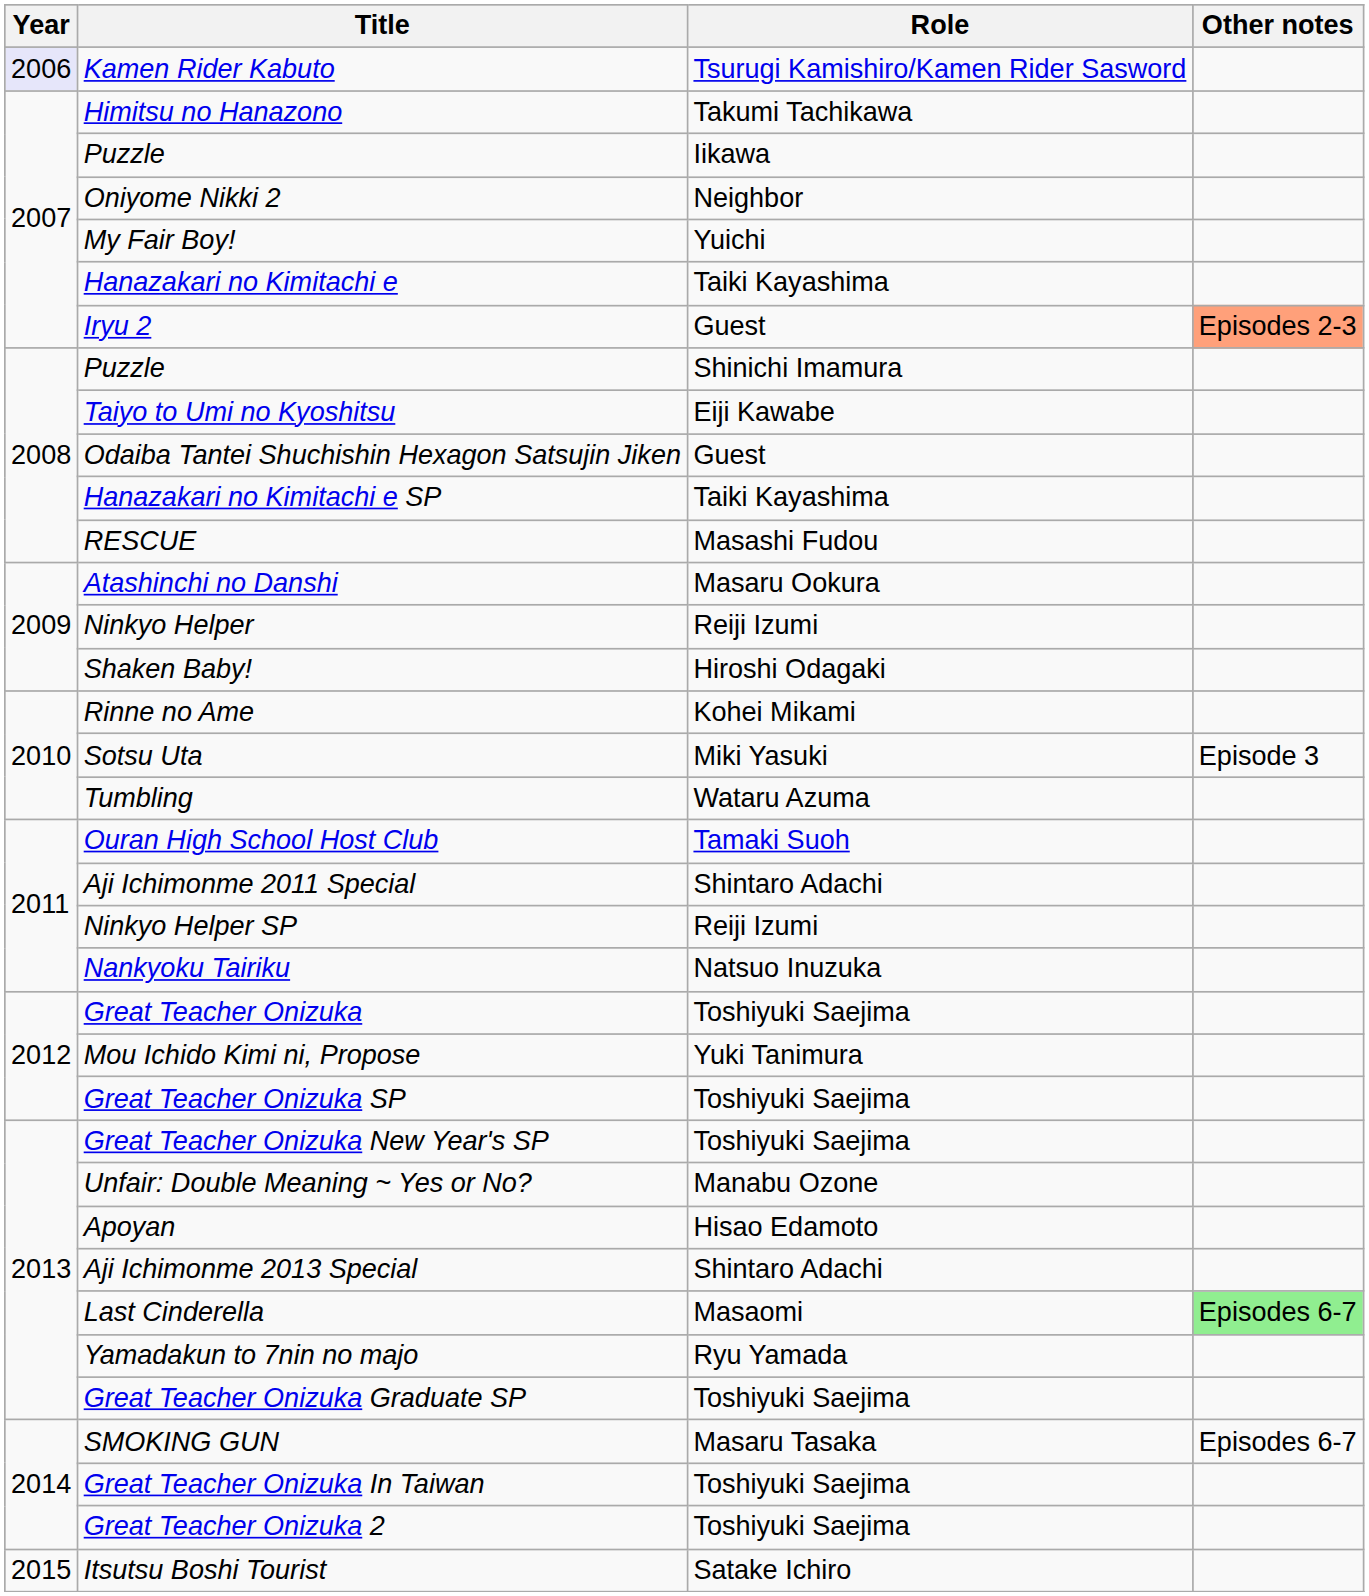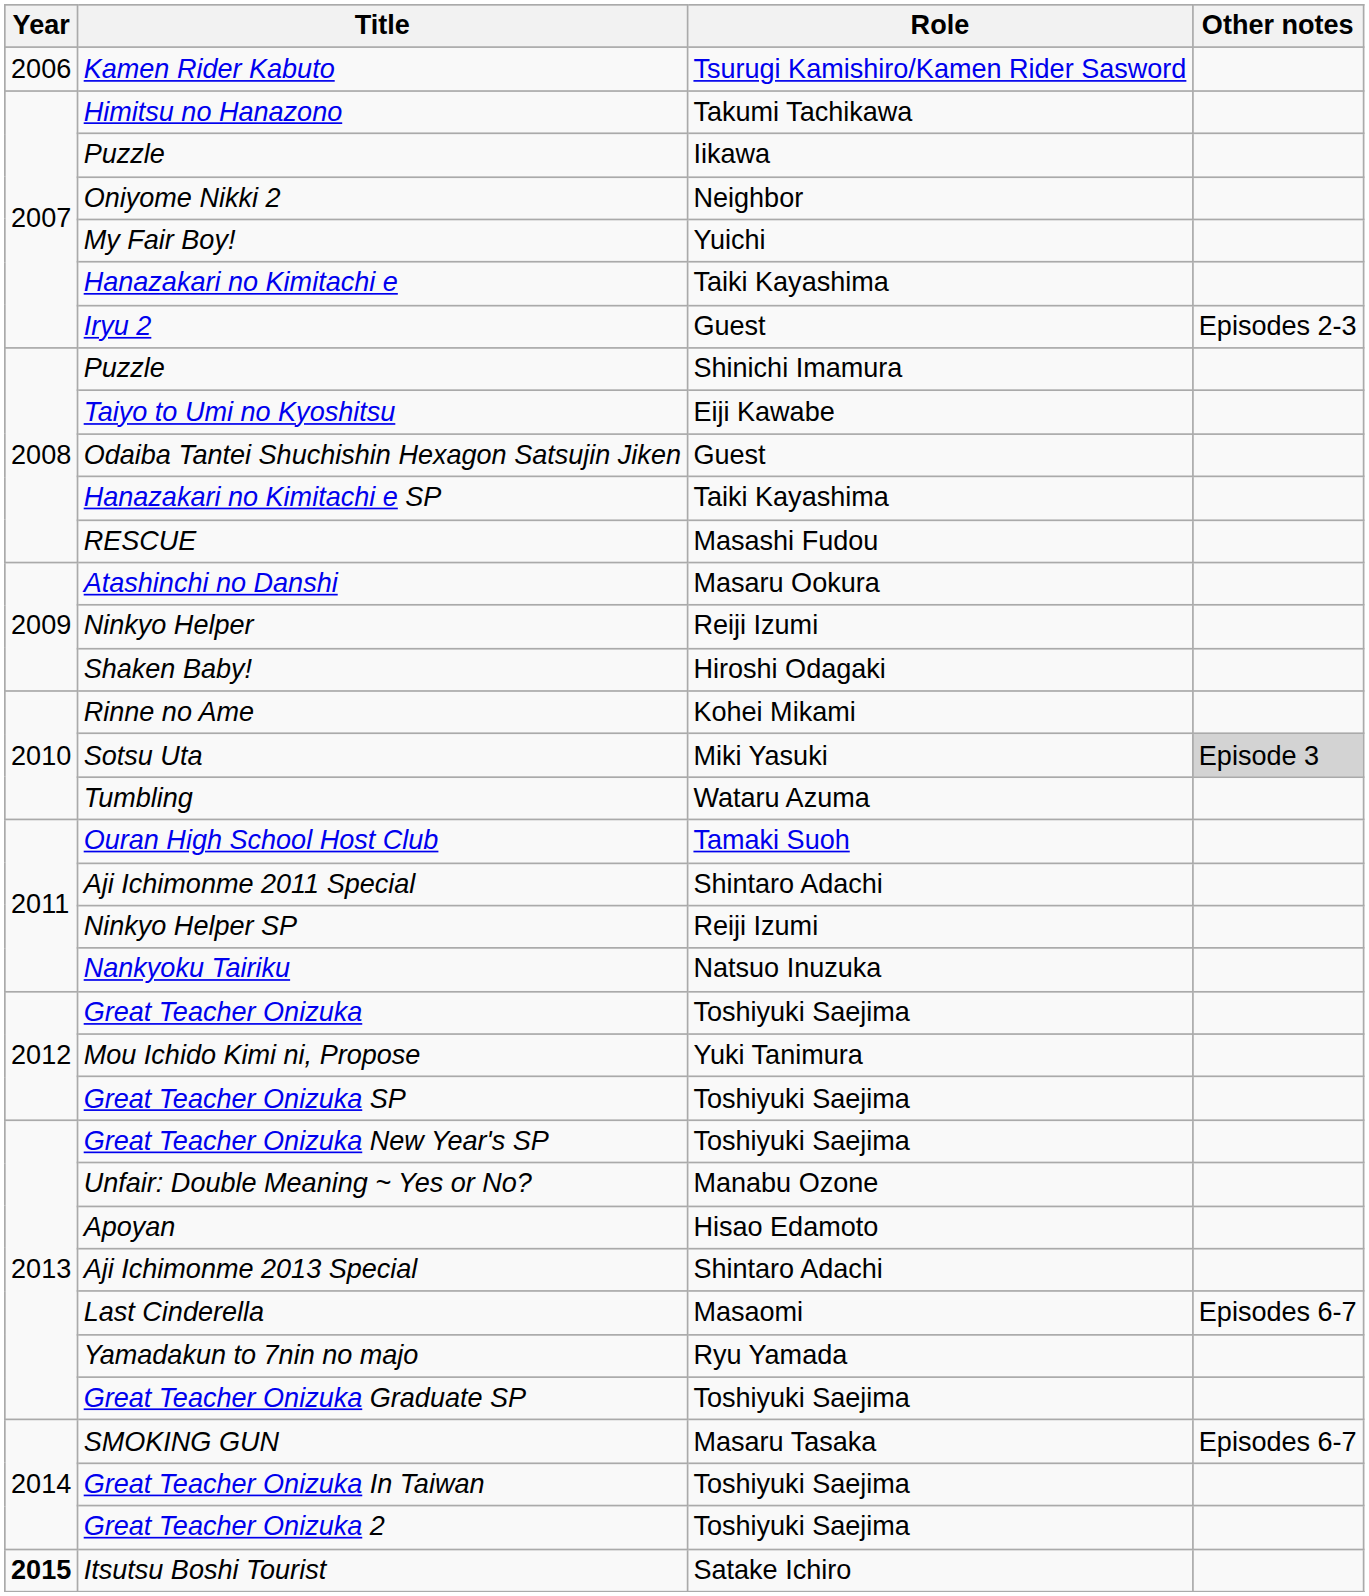Kamen Rider Kabuto | Year: lavender background -> no background
Iryu 2 | Other notes: lightsalmon background -> no background
Sotsu Uta | Other notes: no background -> lightgrey background
Last Cinderella | Other notes: lightgreen background -> no background
Itsutsu Boshi Tourist | Year: normal -> bold
